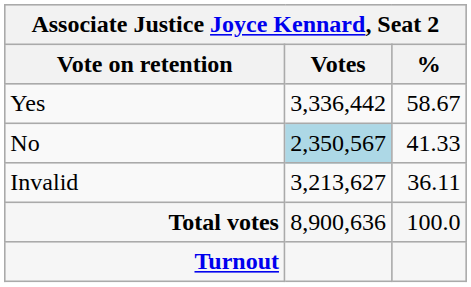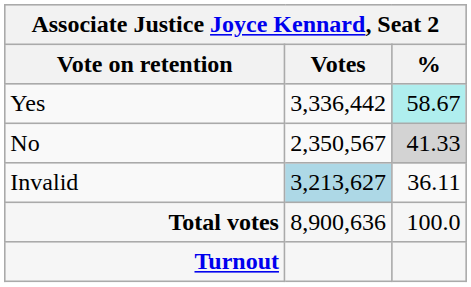Yes | %: no background -> paleturquoise background
No | Votes: lightblue background -> no background
No | %: no background -> lightgrey background
Invalid | Votes: no background -> lightblue background
